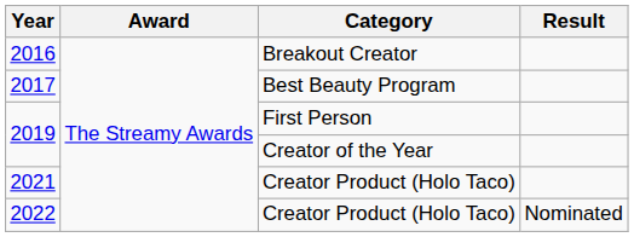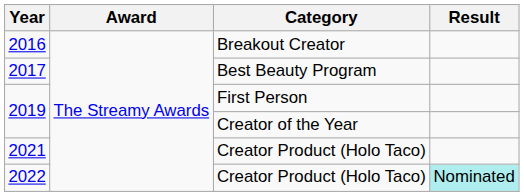2022 | Result: no background -> paleturquoise background
